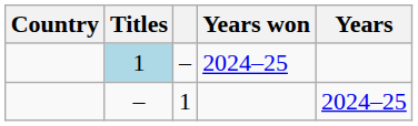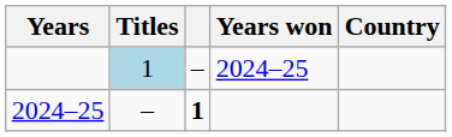columns swapped: Country <-> Years
row 3 | column 3: normal -> bold
